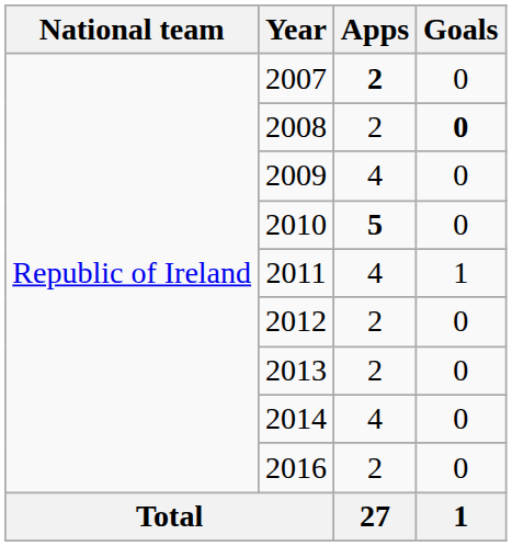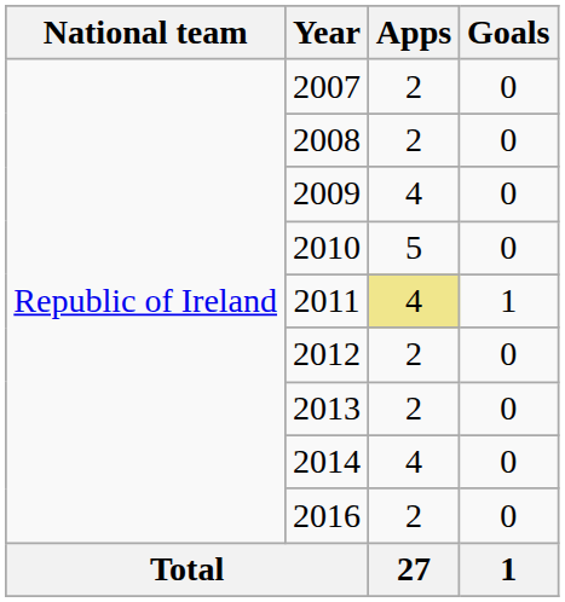2007 | Apps: bold -> normal
2008 | Goals: bold -> normal
2010 | Apps: bold -> normal
2011 | Apps: no background -> khaki background
